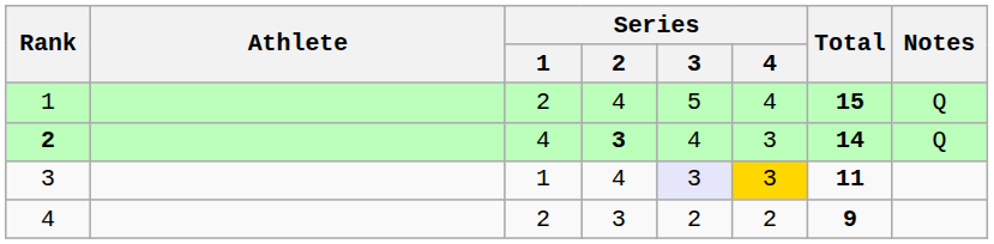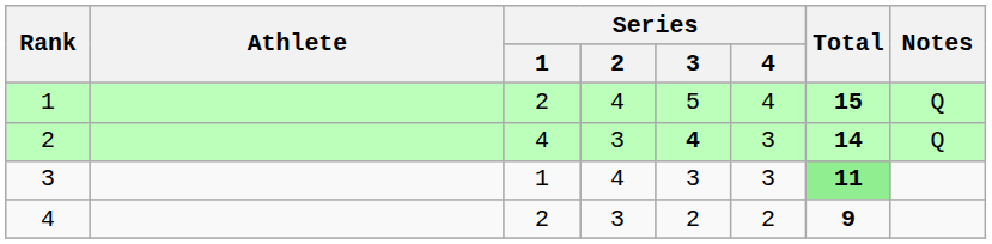row 4 | Rank: bold -> normal
row 4 | Series / 2: bold -> normal
row 4 | Series / 3: normal -> bold
row 5 | Series / 3: lavender background -> no background
row 5 | Series / 4: gold background -> no background
row 5 | Total: no background -> lightgreen background
